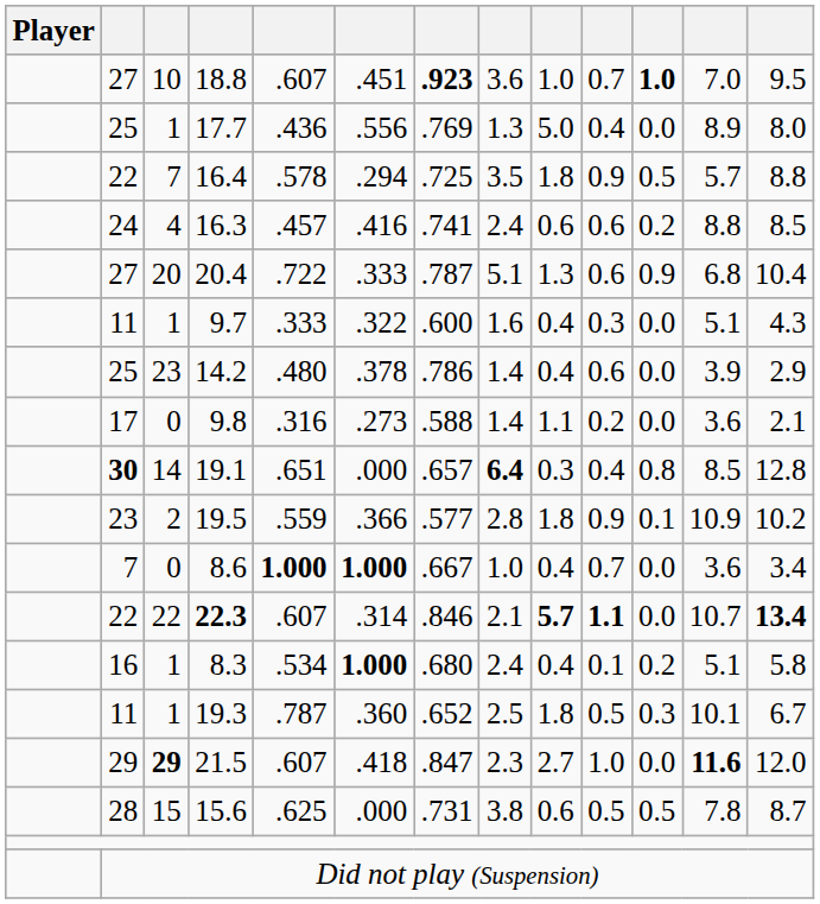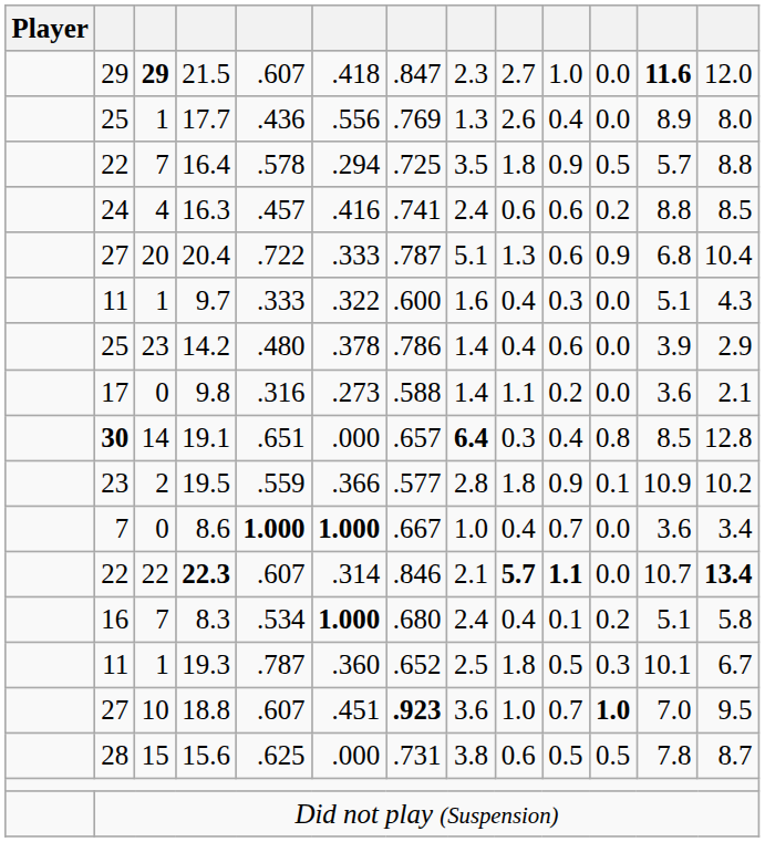rows swapped: 21.5 <-> 18.8
17.7 | column 9: 5.0 -> 2.6
8.3 | column 3: 1 -> 7
